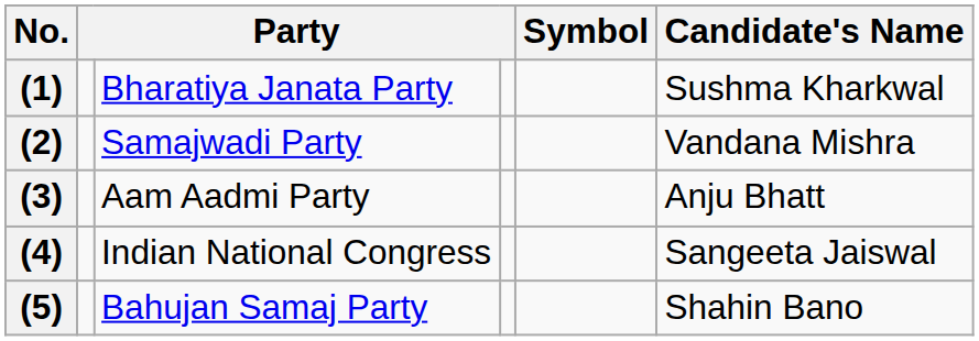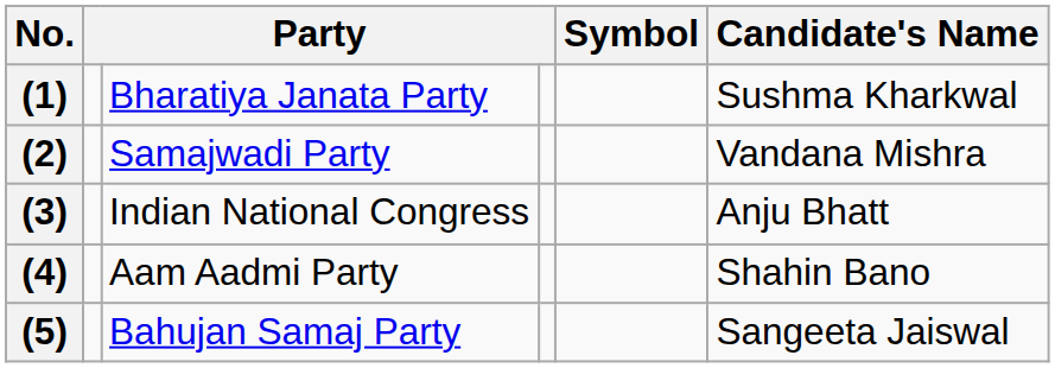(3) | column 3: Aam Aadmi Party -> Indian National Congress
(4) | column 3: Indian National Congress -> Aam Aadmi Party
(4) | Candidate's Name: Sangeeta Jaiswal -> Shahin Bano
(5) | Candidate's Name: Shahin Bano -> Sangeeta Jaiswal
